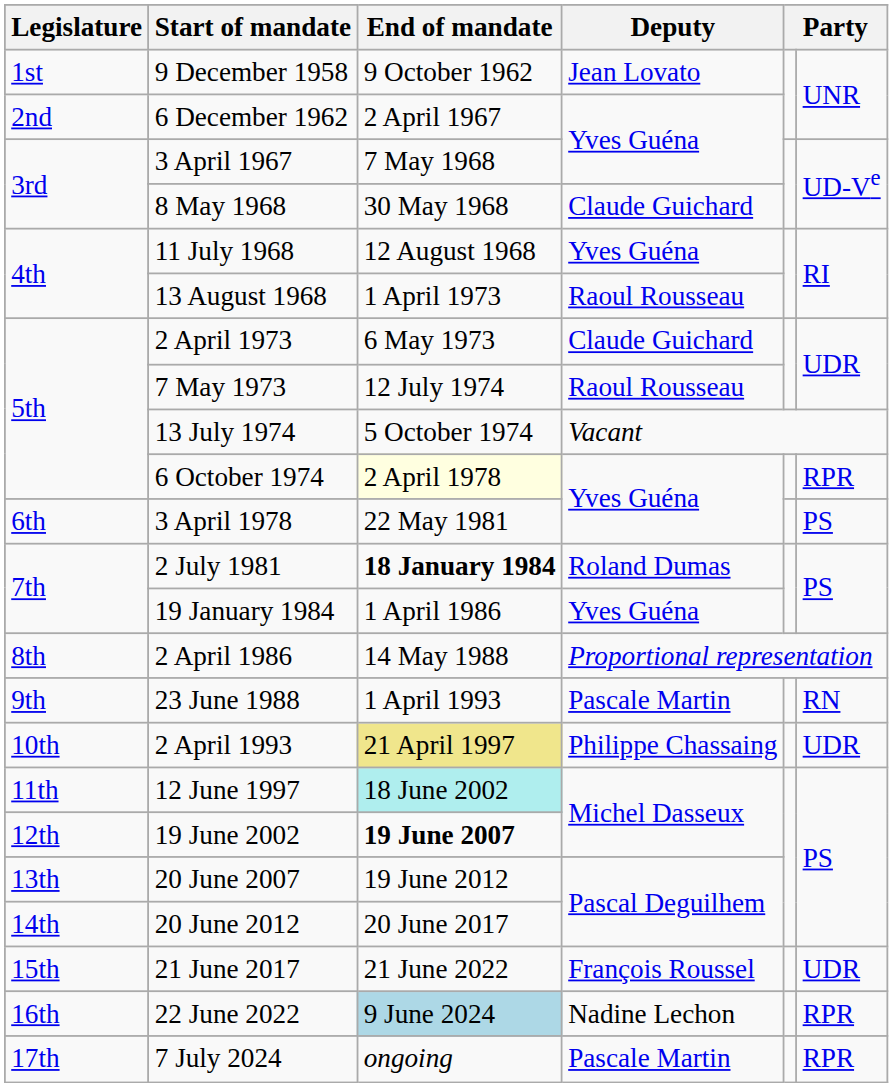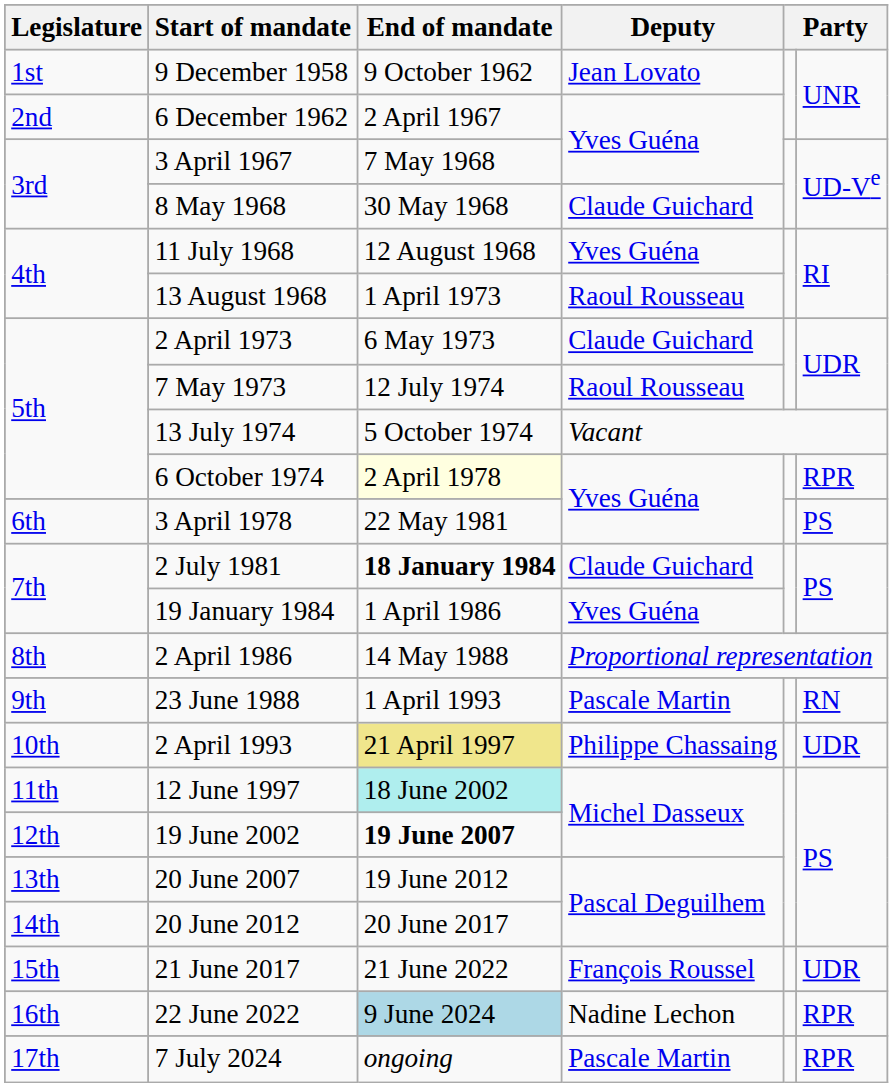2 July 1981 | Deputy: Roland Dumas -> Claude Guichard
